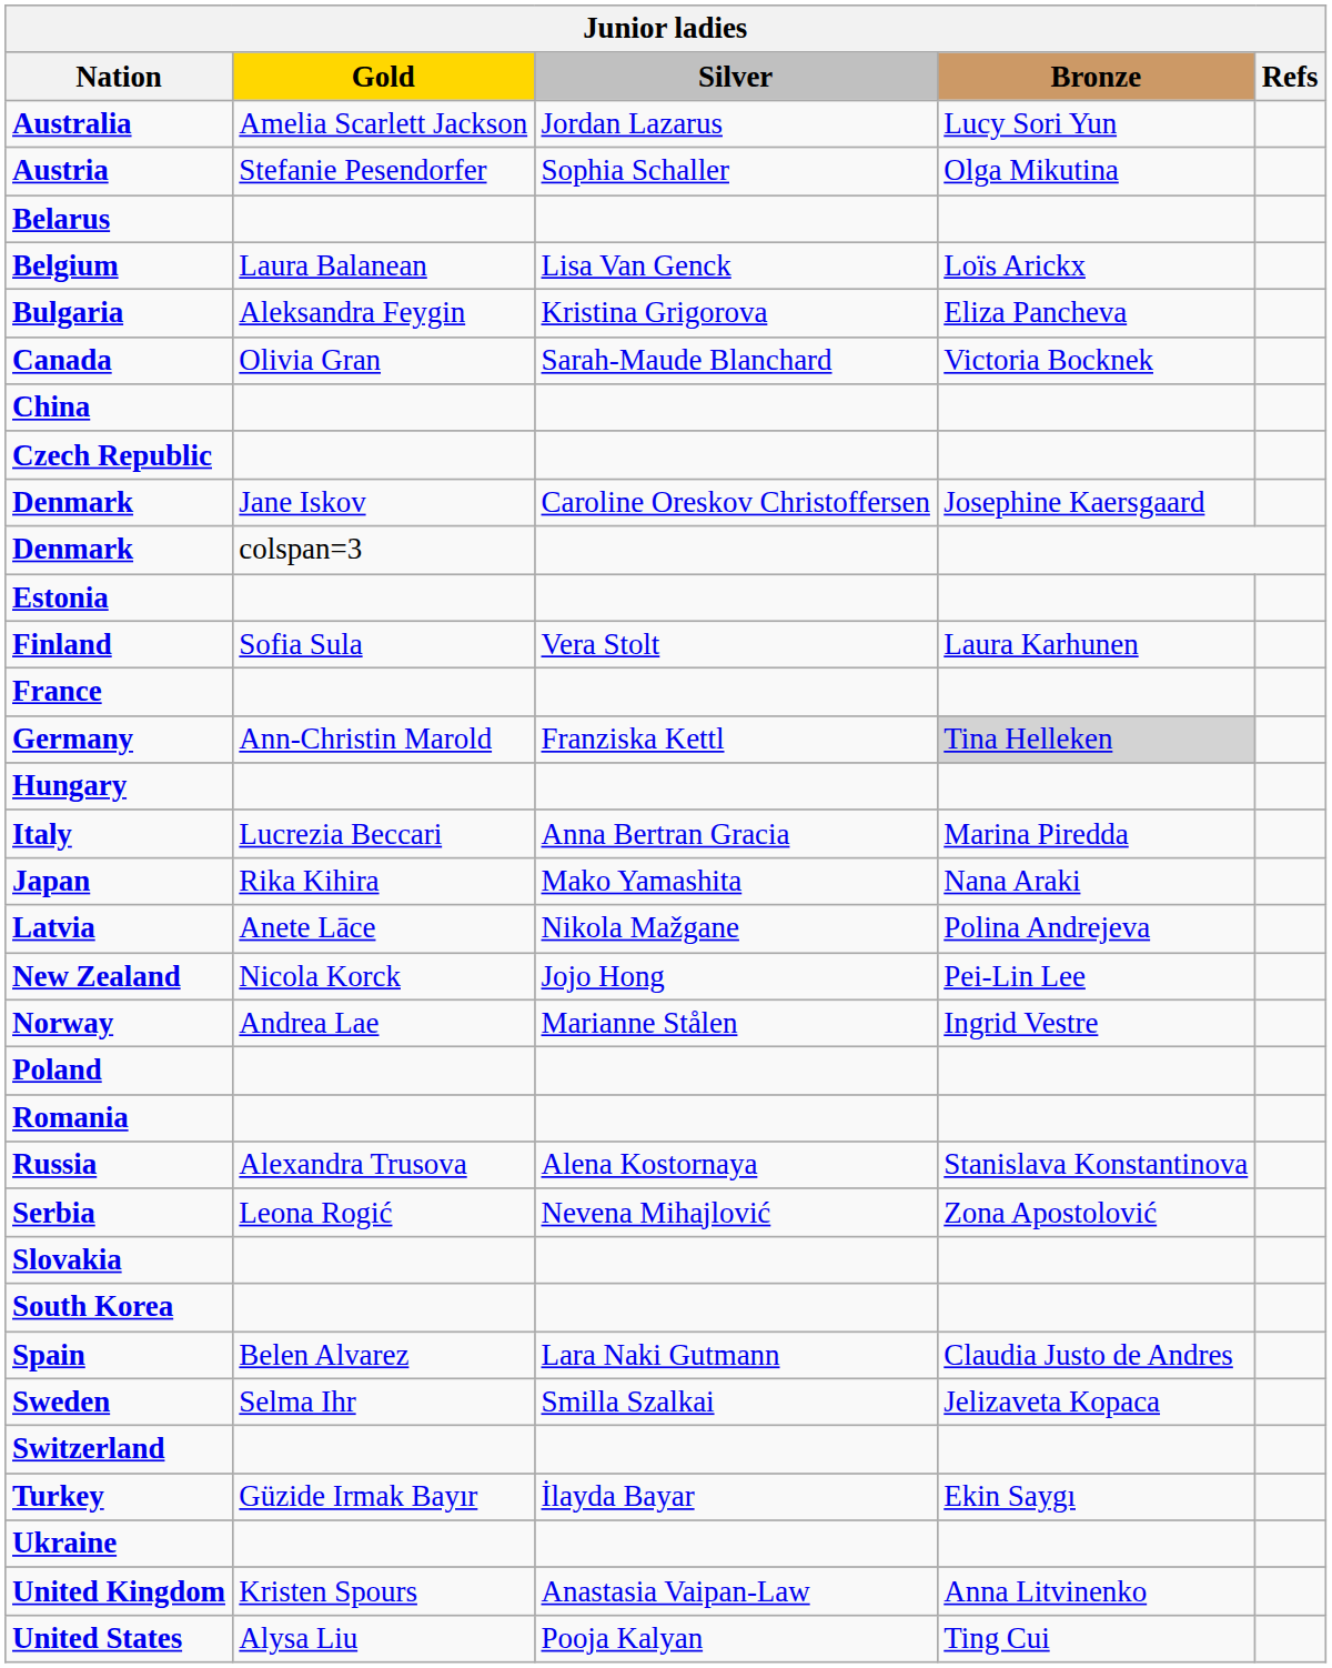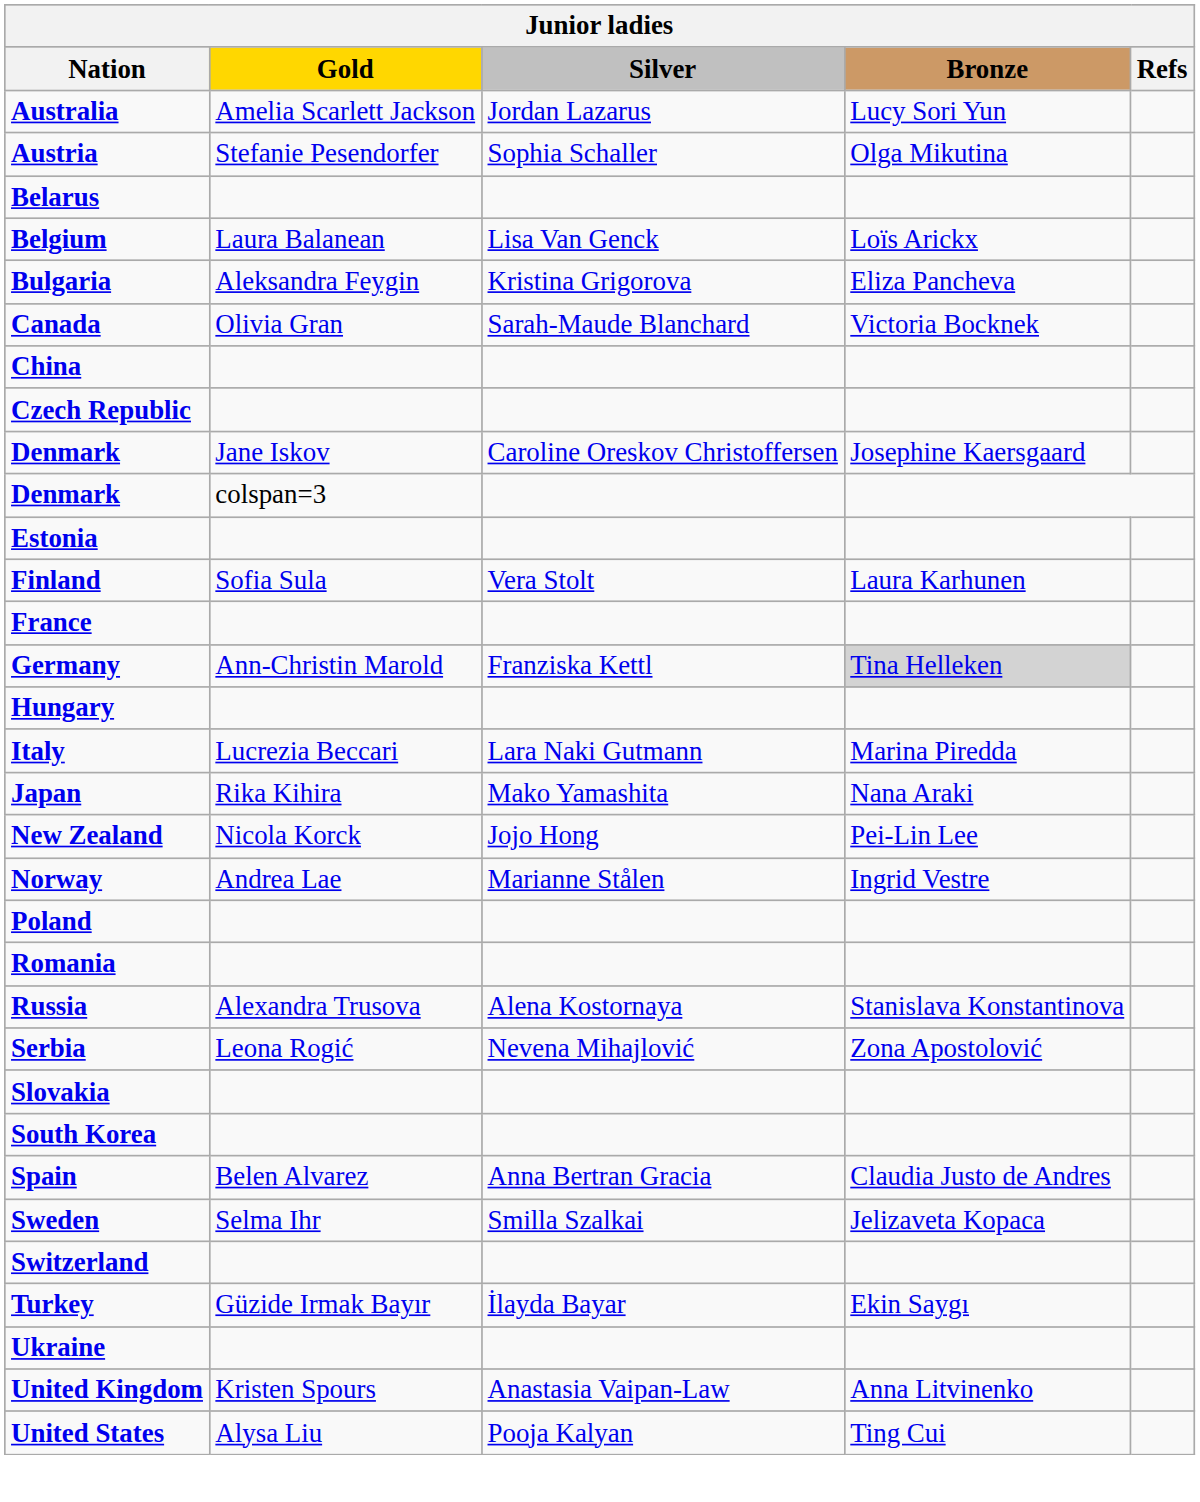Italy | Silver: Anna Bertran Gracia -> Lara Naki Gutmann
- row: Latvia | Anete Lāce | Nikola Mažgane | Polina Andrejeva
Spain | Silver: Lara Naki Gutmann -> Anna Bertran Gracia
